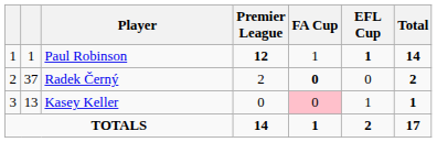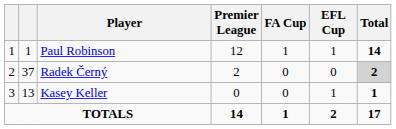Paul Robinson | Premier League: bold -> normal
Paul Robinson | EFL Cup: bold -> normal
Radek Černý | FA Cup: bold -> normal
Radek Černý | Total: no background -> lightgrey background
Kasey Keller | FA Cup: pink background -> no background
